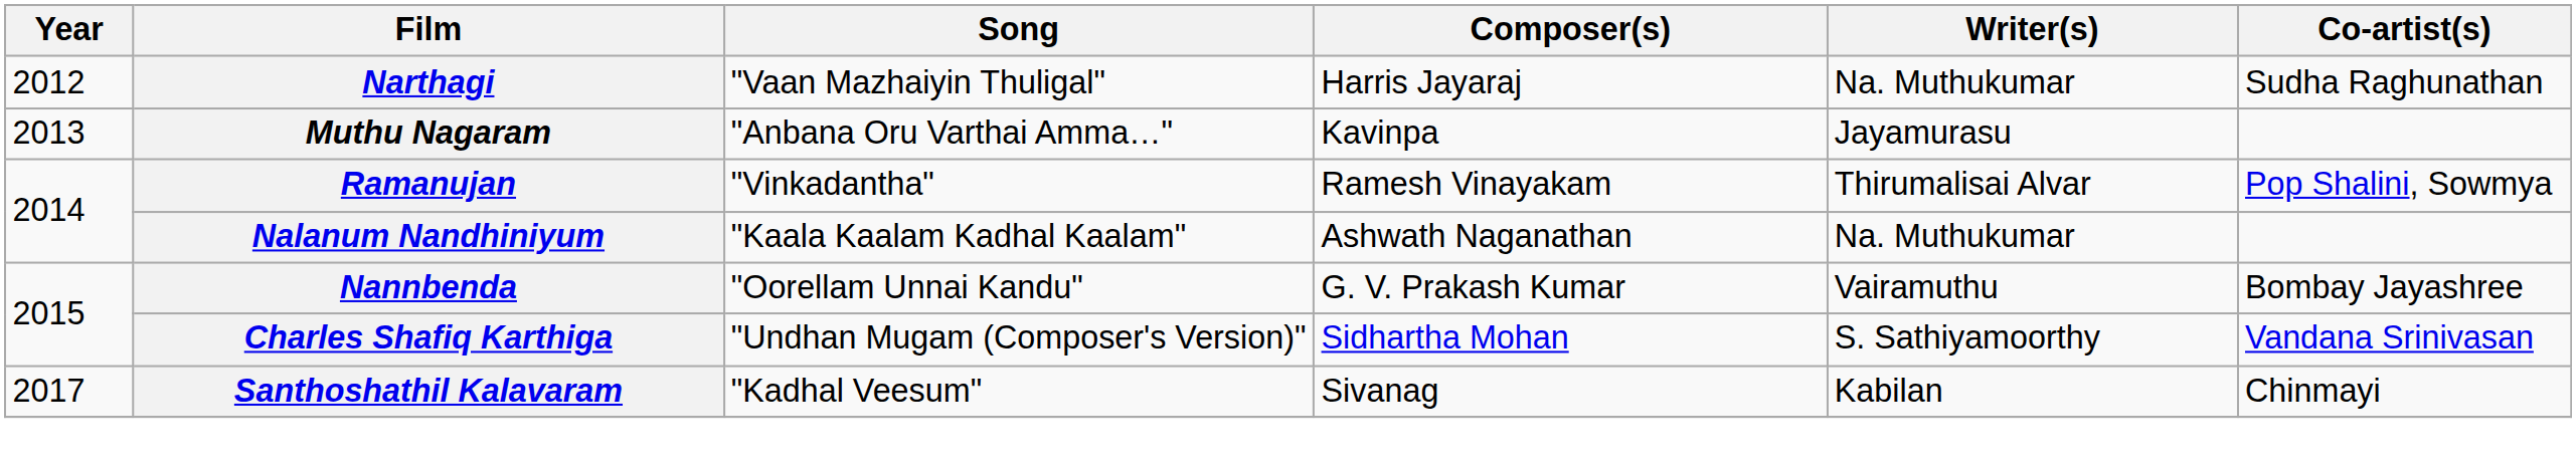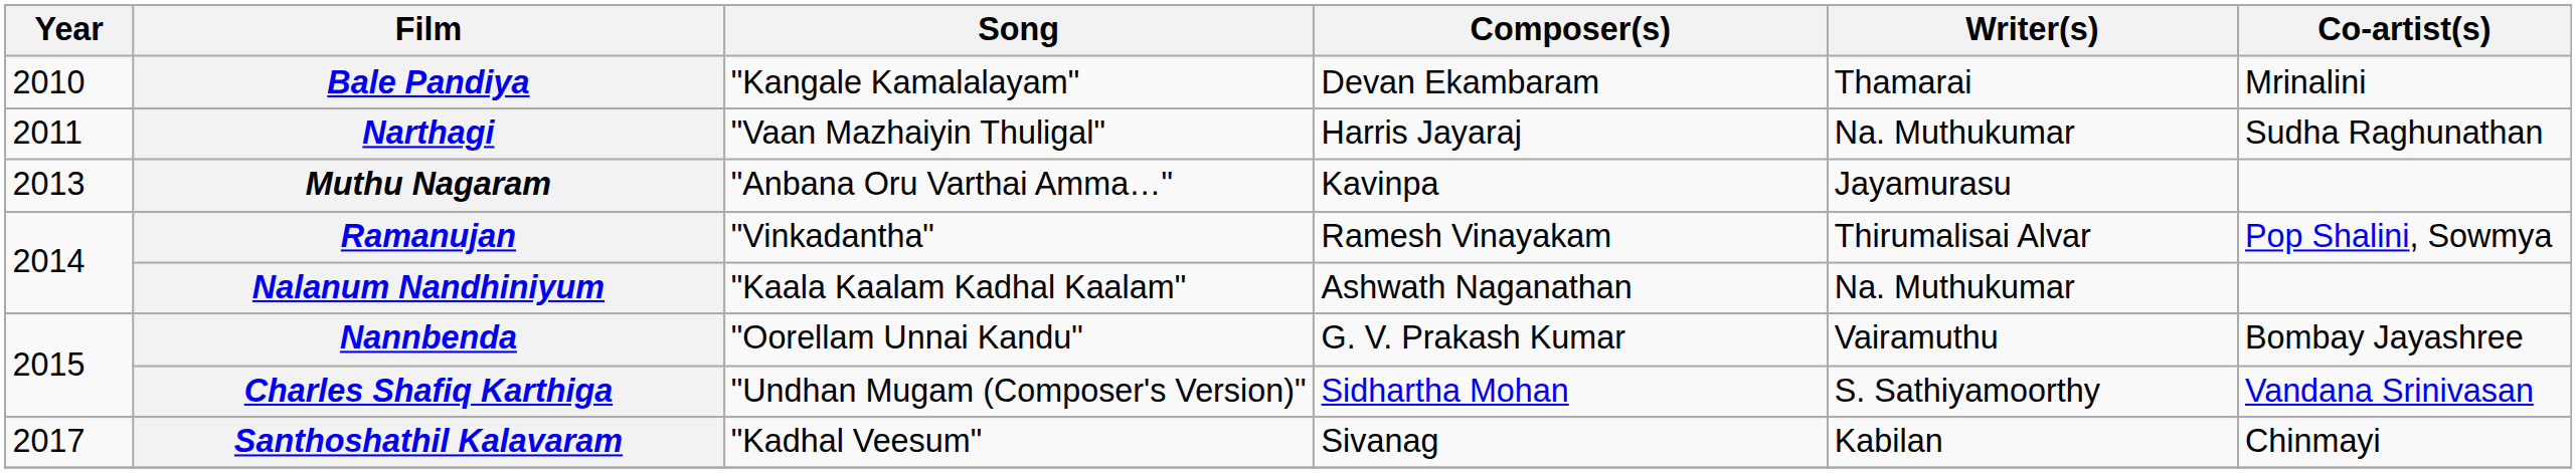+ row: 2010 | Bale Pandiya | "Kangale Kamalalayam" | Devan Ekambaram | Thamarai | Mrinalini
Narthagi | Year: 2012 -> 2011
